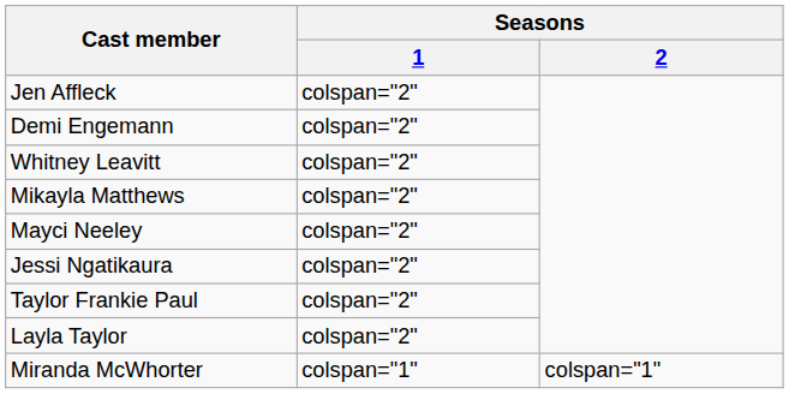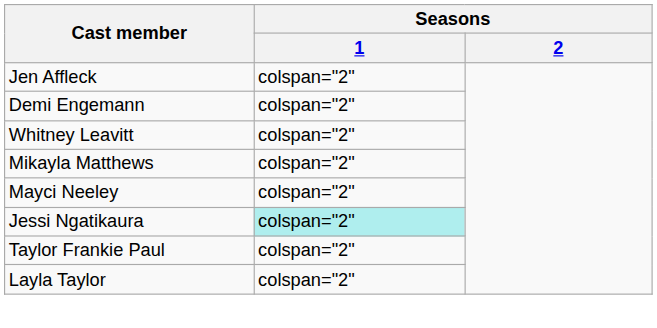Jessi Ngatikaura | Seasons / 1: no background -> paleturquoise background
- row: Miranda McWhorter | colspan="1" | colspan="1"
